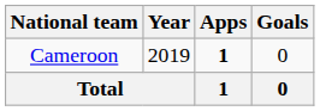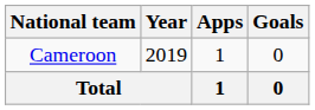Cameroon | Apps: bold -> normal
